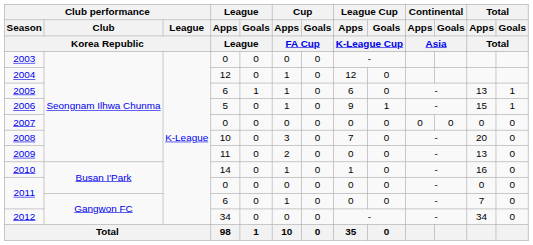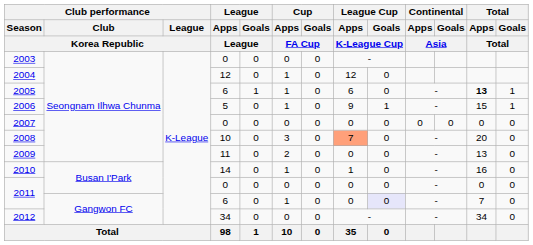2005 | Total / Apps / Total: normal -> bold
2008 | League Cup / Apps / K-League Cup: no background -> lightsalmon background
2011 / 6 | League Cup / Goals / K-League Cup: no background -> lavender background
